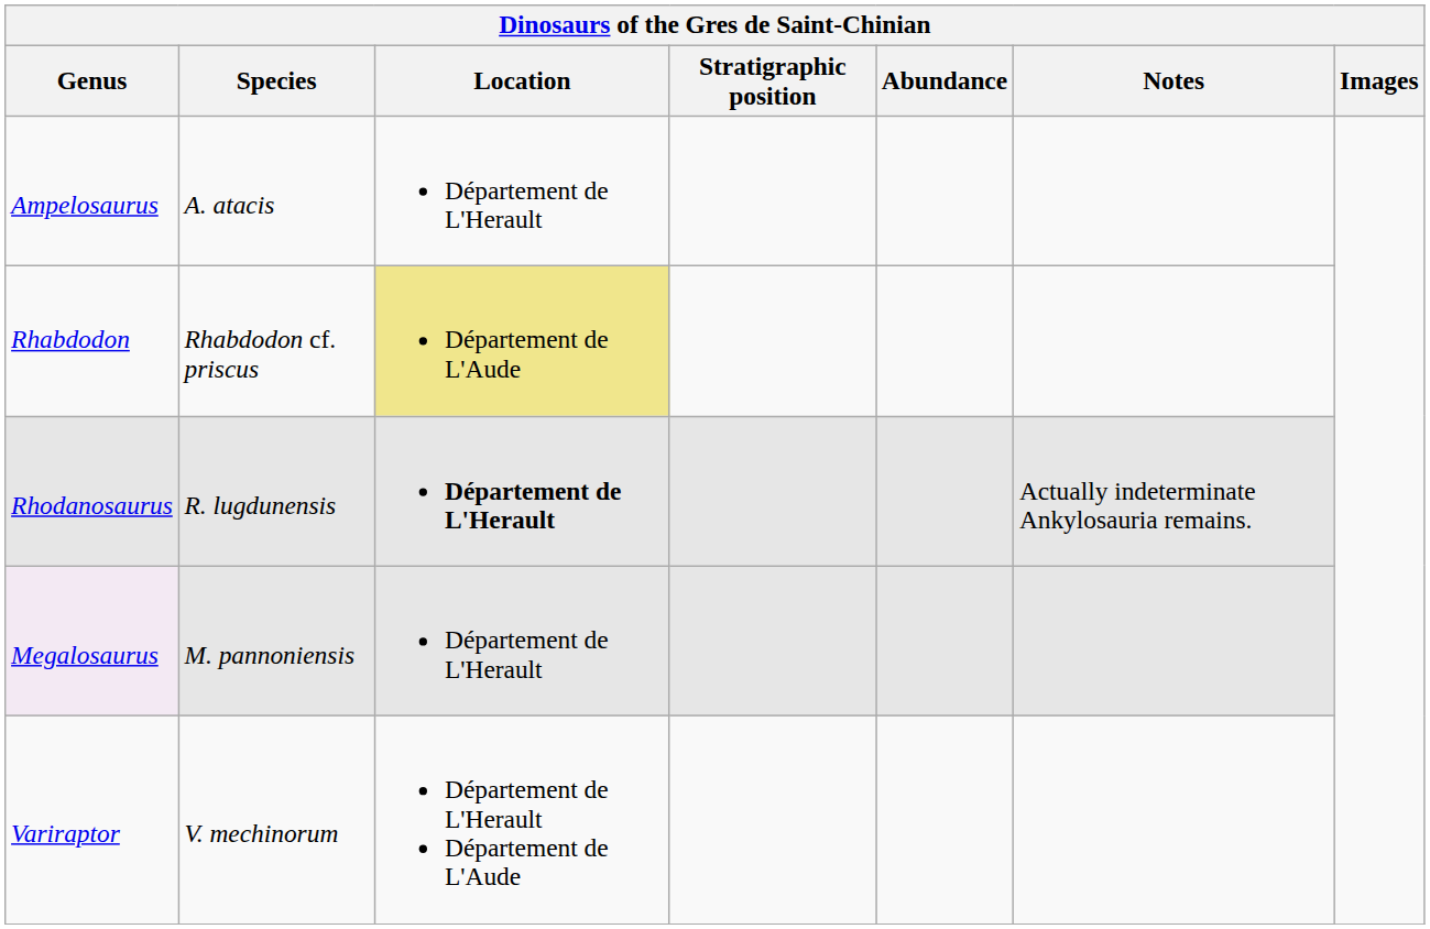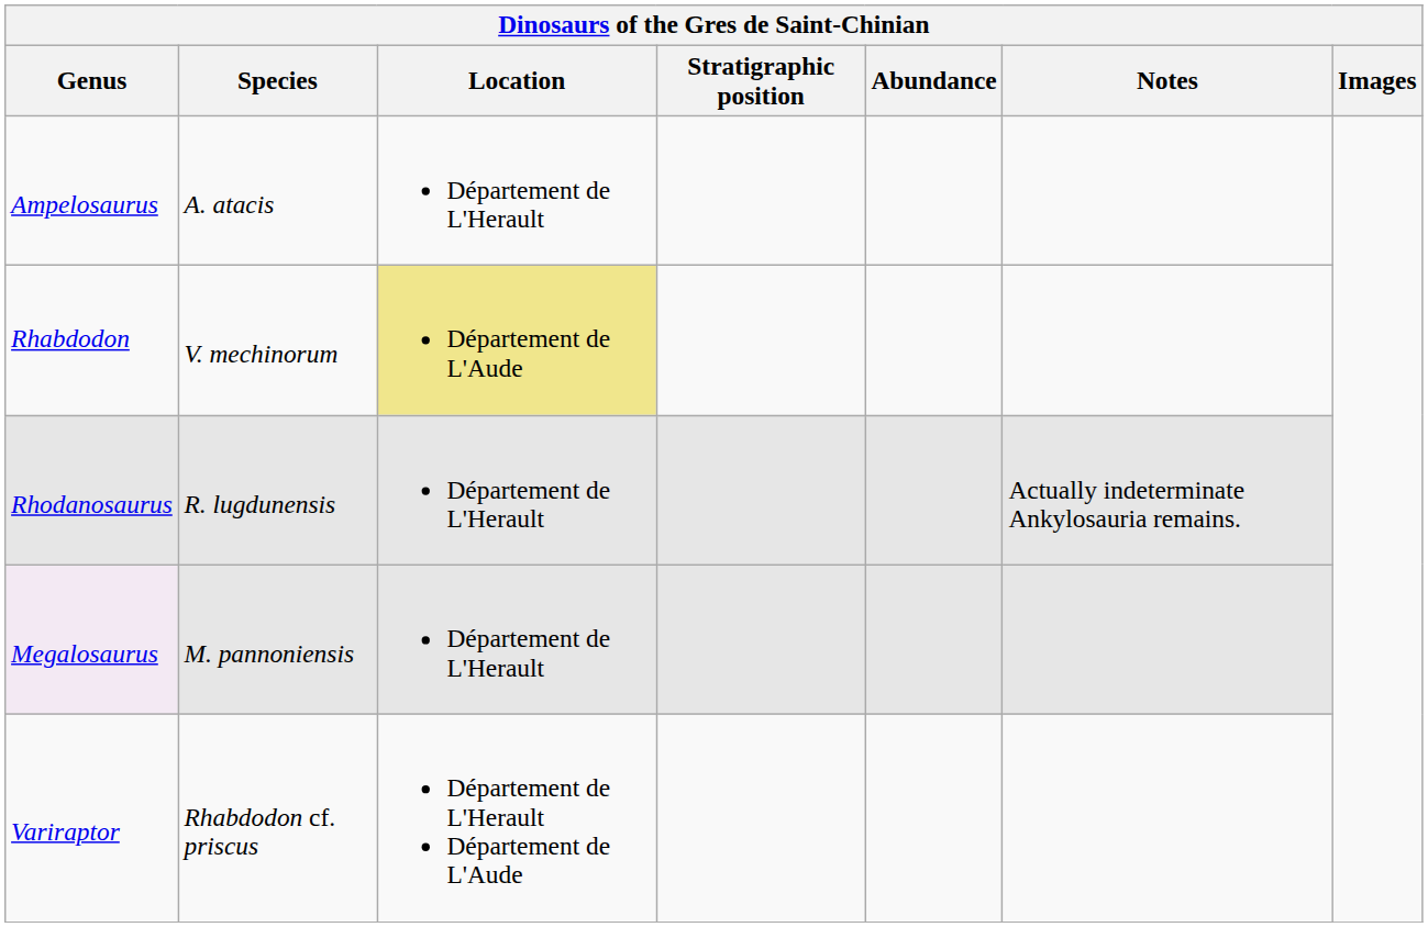Rhabdodon | Species: Rhabdodon cf. priscus -> V. mechinorum
Rhodanosaurus | Location: bold -> normal
Variraptor | Species: V. mechinorum -> Rhabdodon cf. priscus
